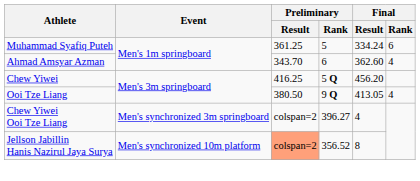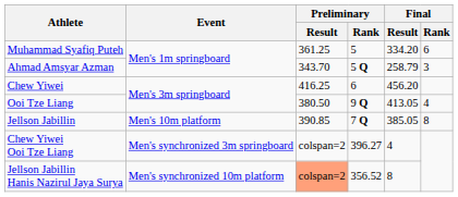Muhammad Syafiq Puteh | Final / Result: 334.24 -> 334.20
Ahmad Amsyar Azman | Preliminary / Rank: 6 -> 5 Q
Ahmad Amsyar Azman | Final / Result: 362.60 -> 258.79
Ahmad Amsyar Azman | Final / Rank: 4 -> 3
Chew Yiwei | Preliminary / Rank: 5 Q -> 6
+ row: Jellson Jabillin | Men's 10m platform | 390.85 | 7 Q | 385.05 | 8
